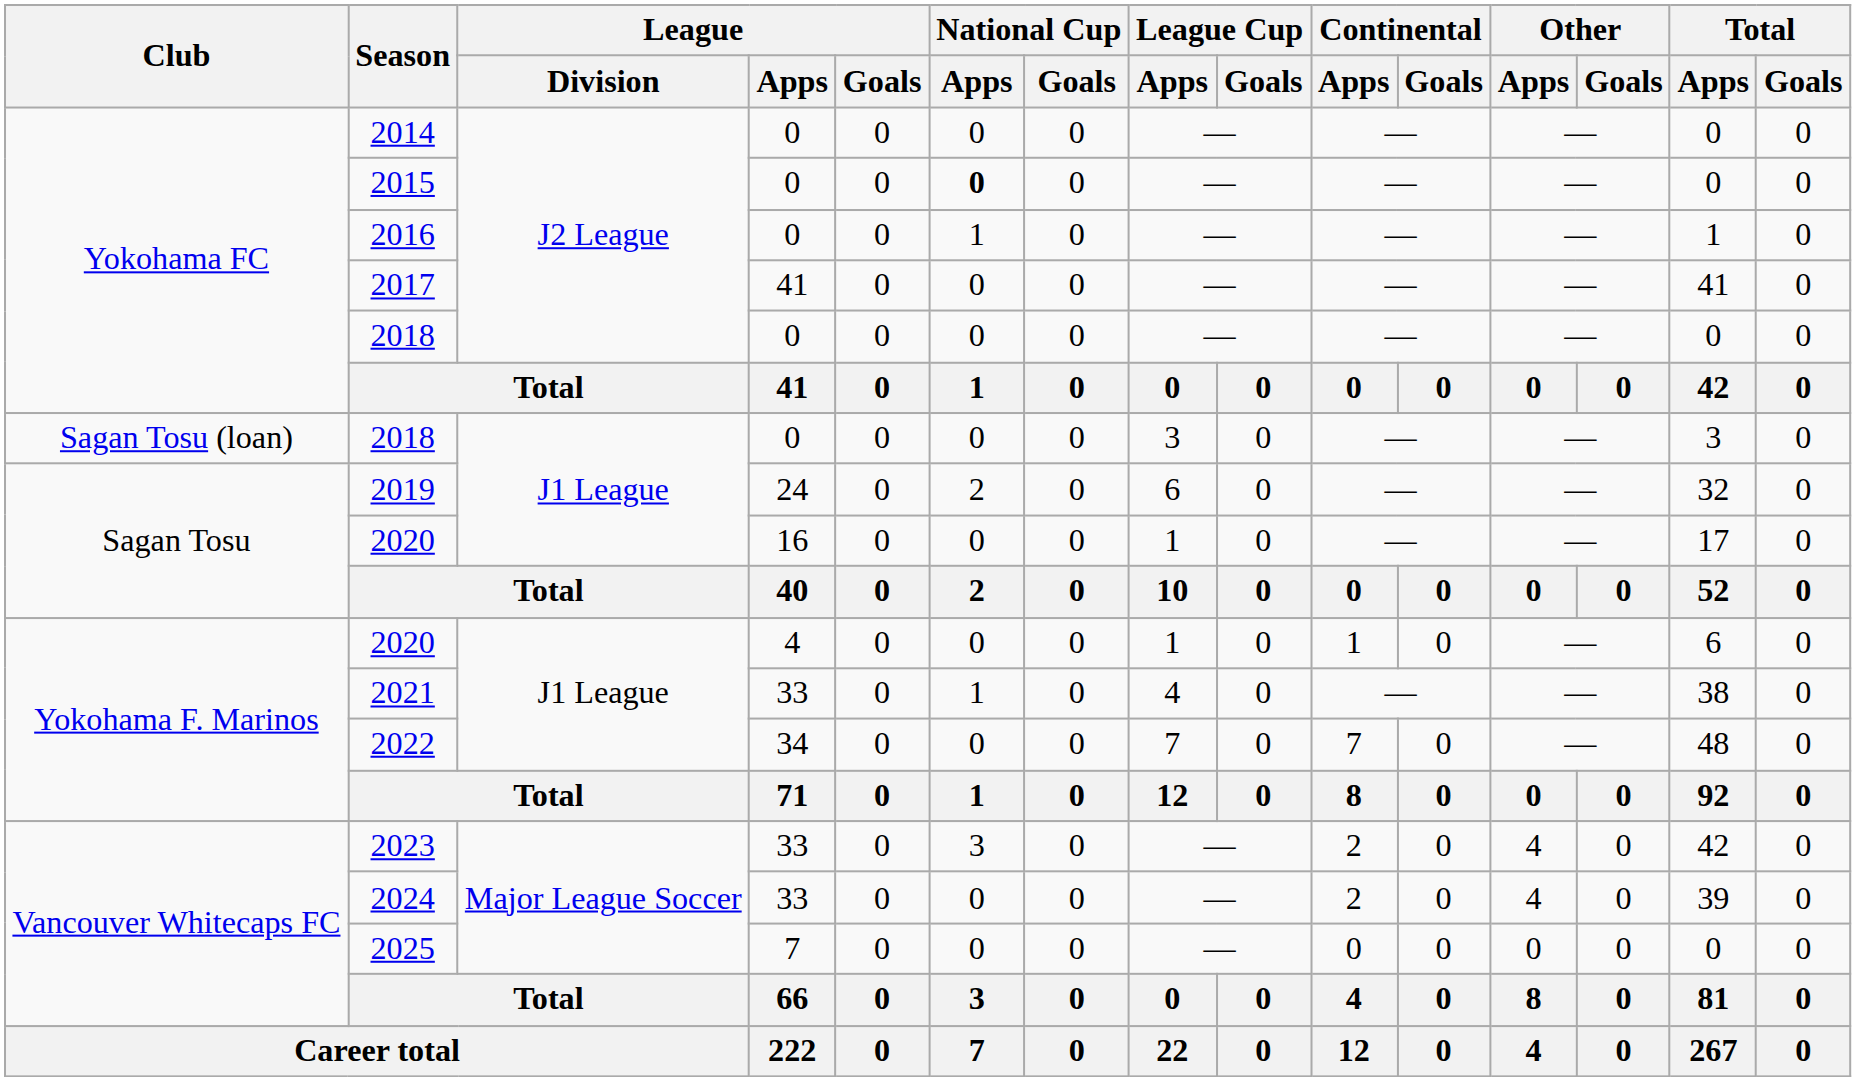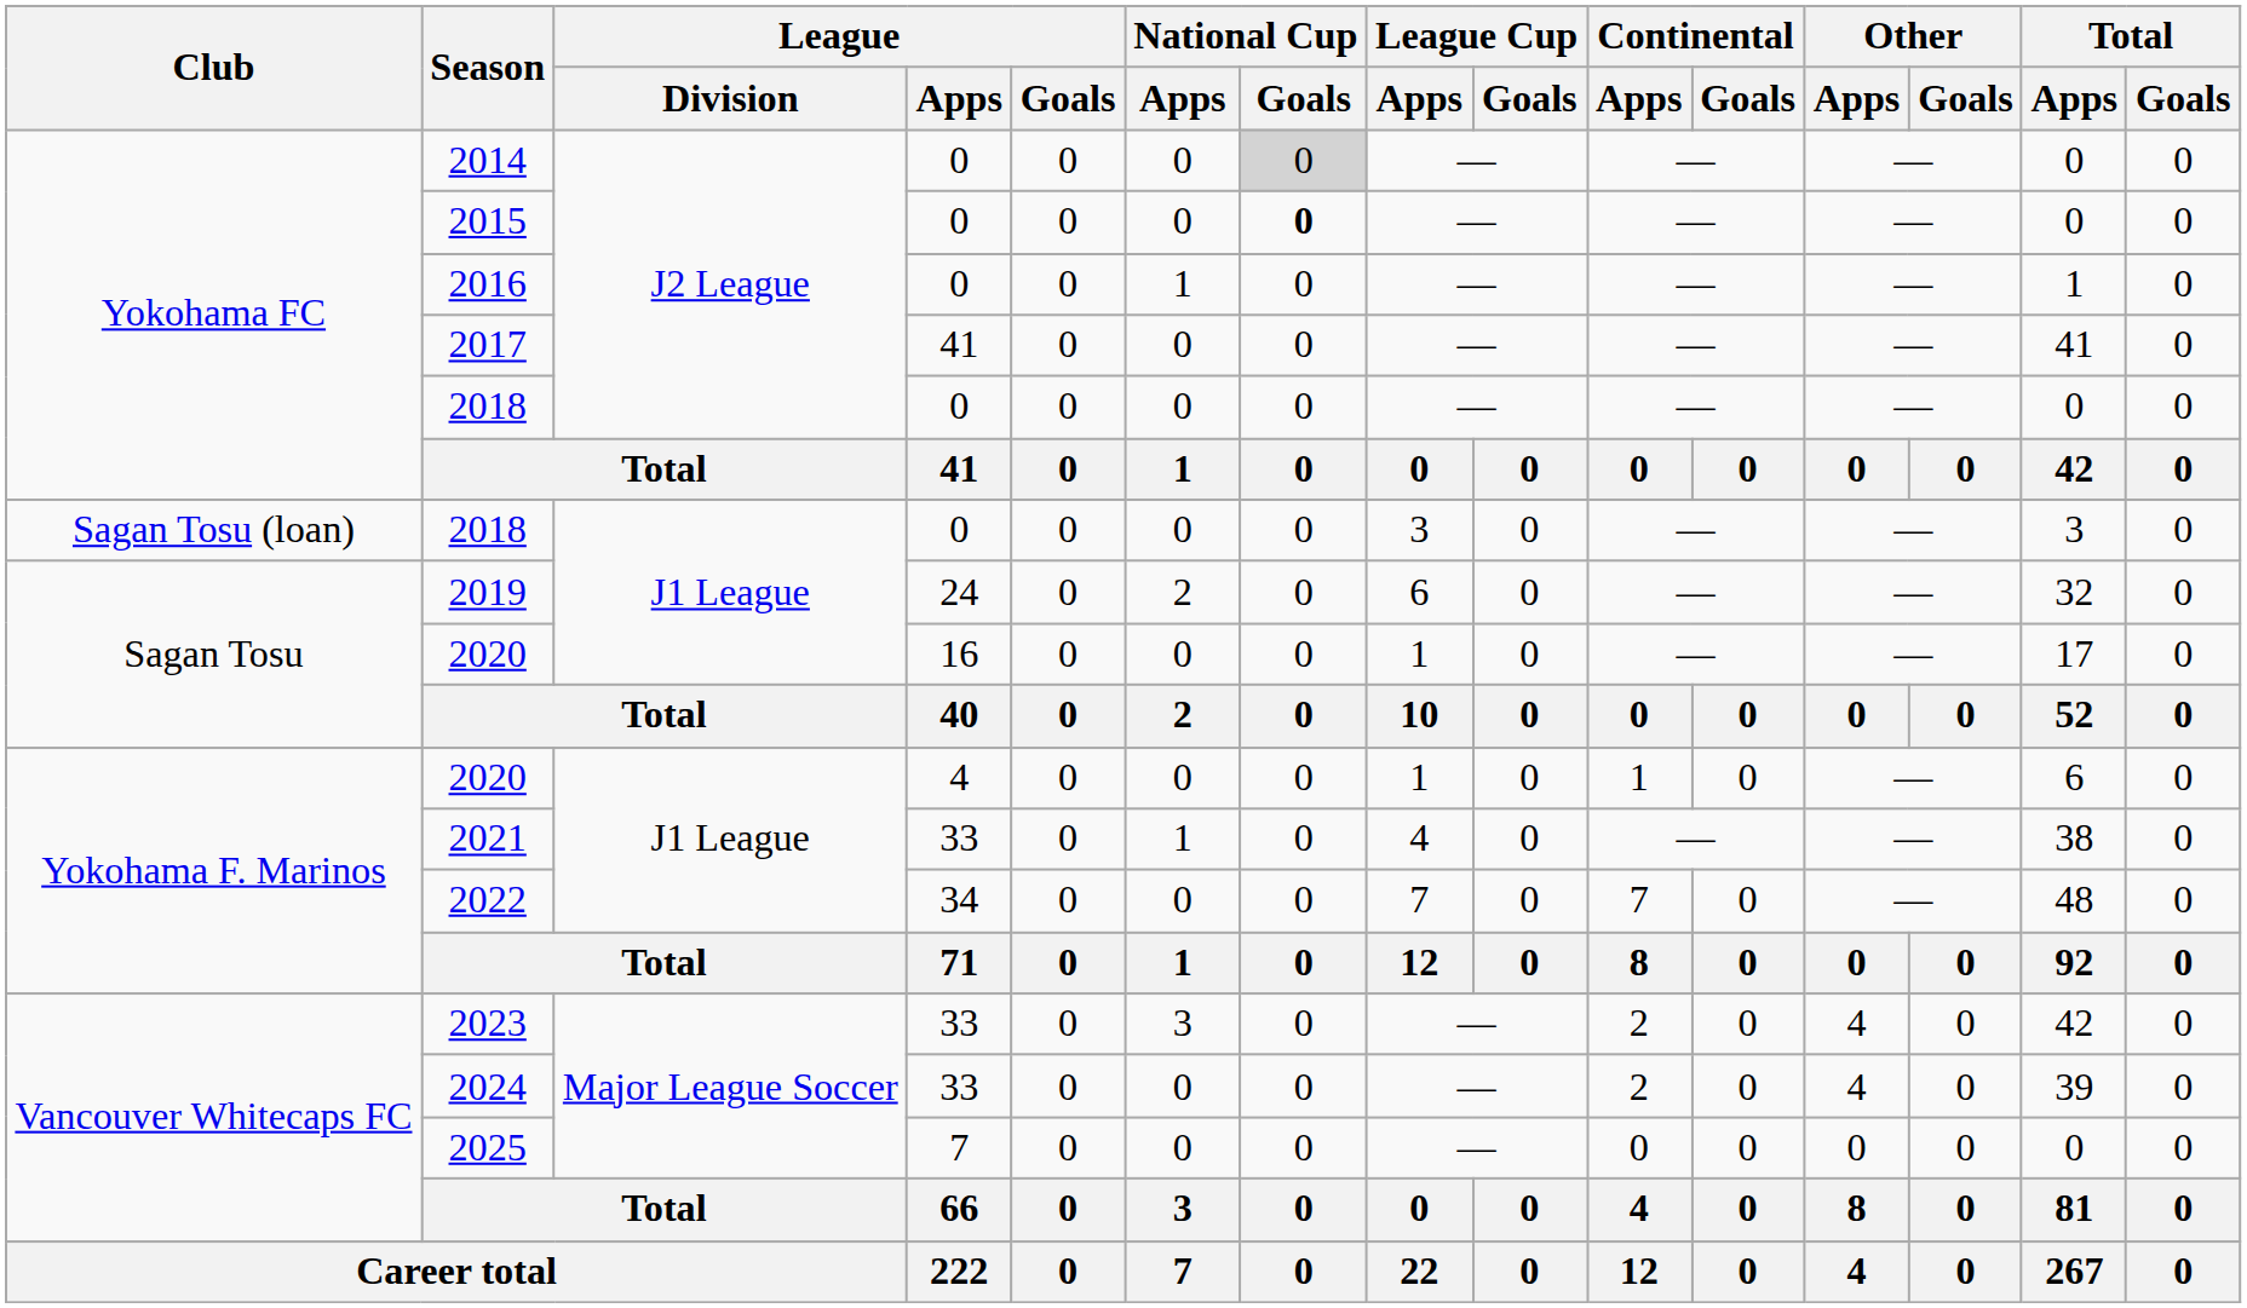2014 | National Cup / Goals: no background -> lightgrey background
2015 | National Cup / Apps: bold -> normal
2015 | National Cup / Goals: normal -> bold
